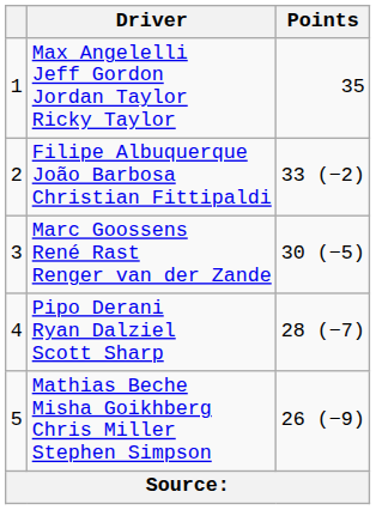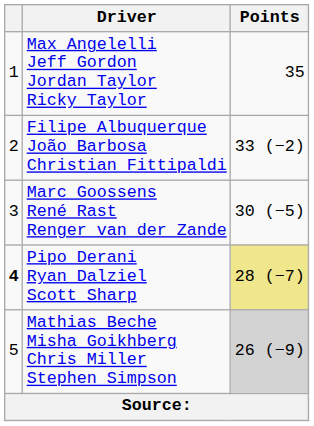Pipo Derani Ryan Dalziel Scott Sharp | column 1: normal -> bold
Pipo Derani Ryan Dalziel Scott Sharp | Points: no background -> khaki background
Mathias Beche Misha Goikhberg Chris Miller Stephen Simpson | Points: no background -> lightgrey background
